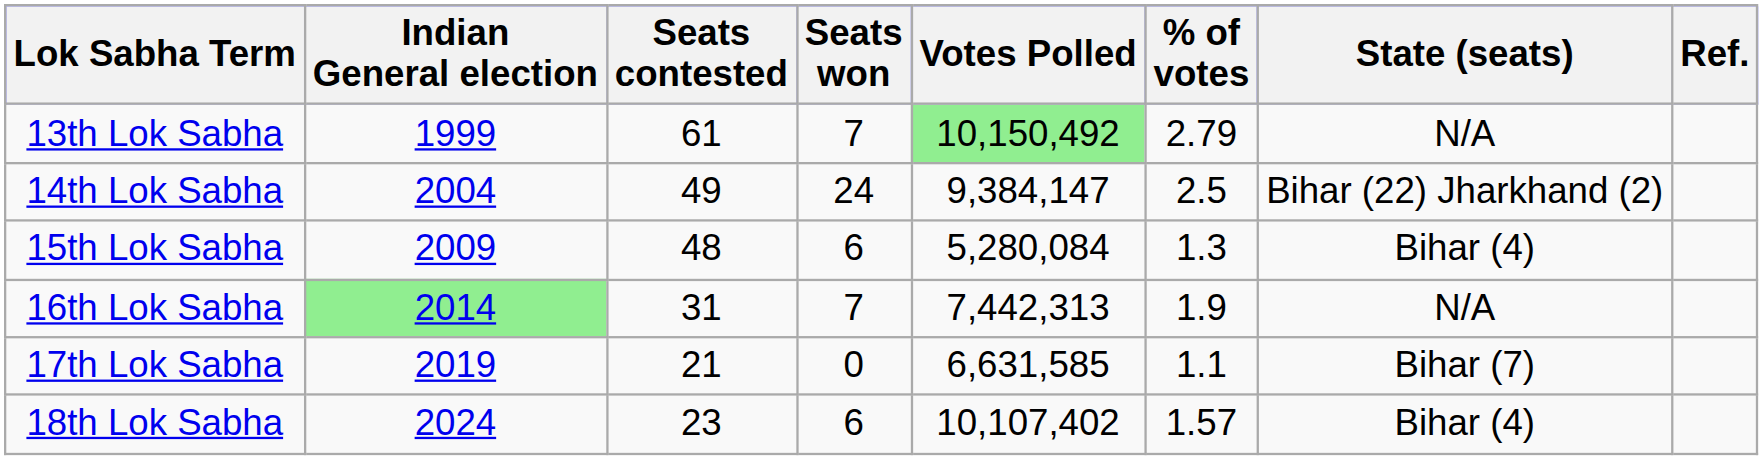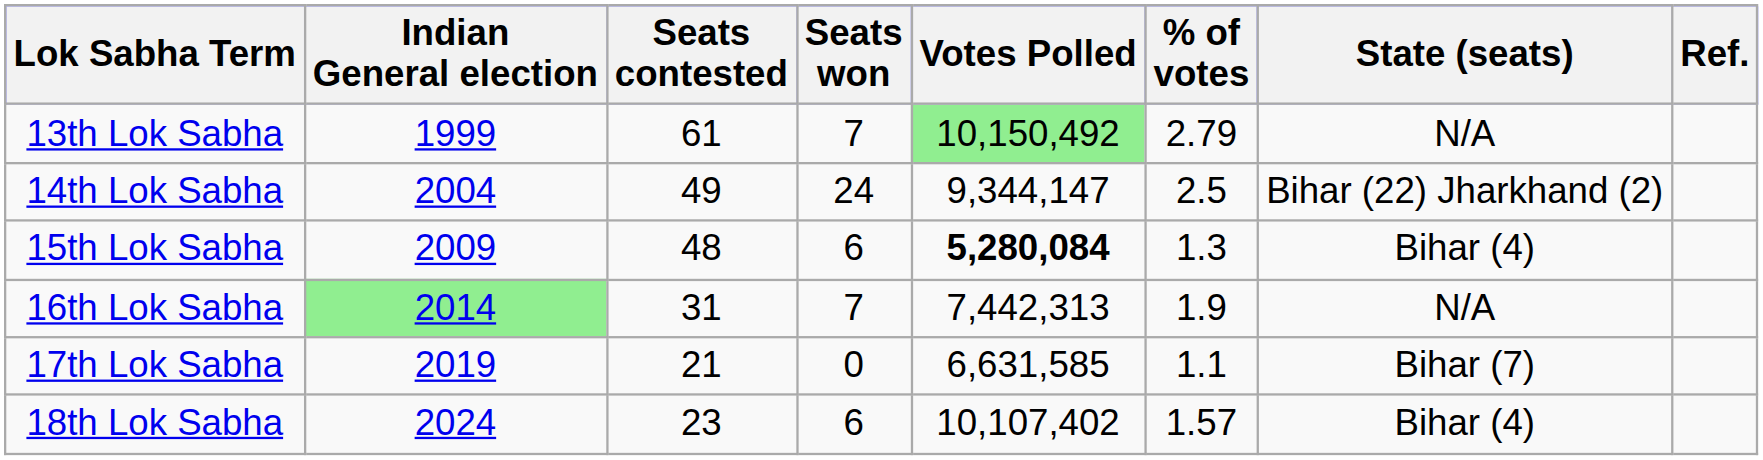14th Lok Sabha | Votes Polled: 9,384,147 -> 9,344,147
15th Lok Sabha | Votes Polled: normal -> bold
